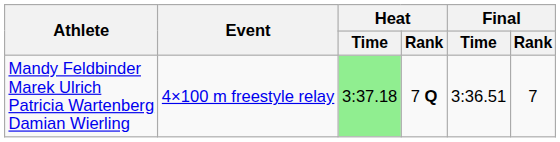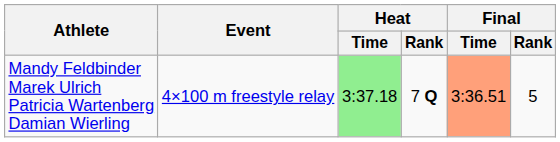row 3 | Final / Time: no background -> lightsalmon background
row 3 | Final / Rank: 7 -> 5
